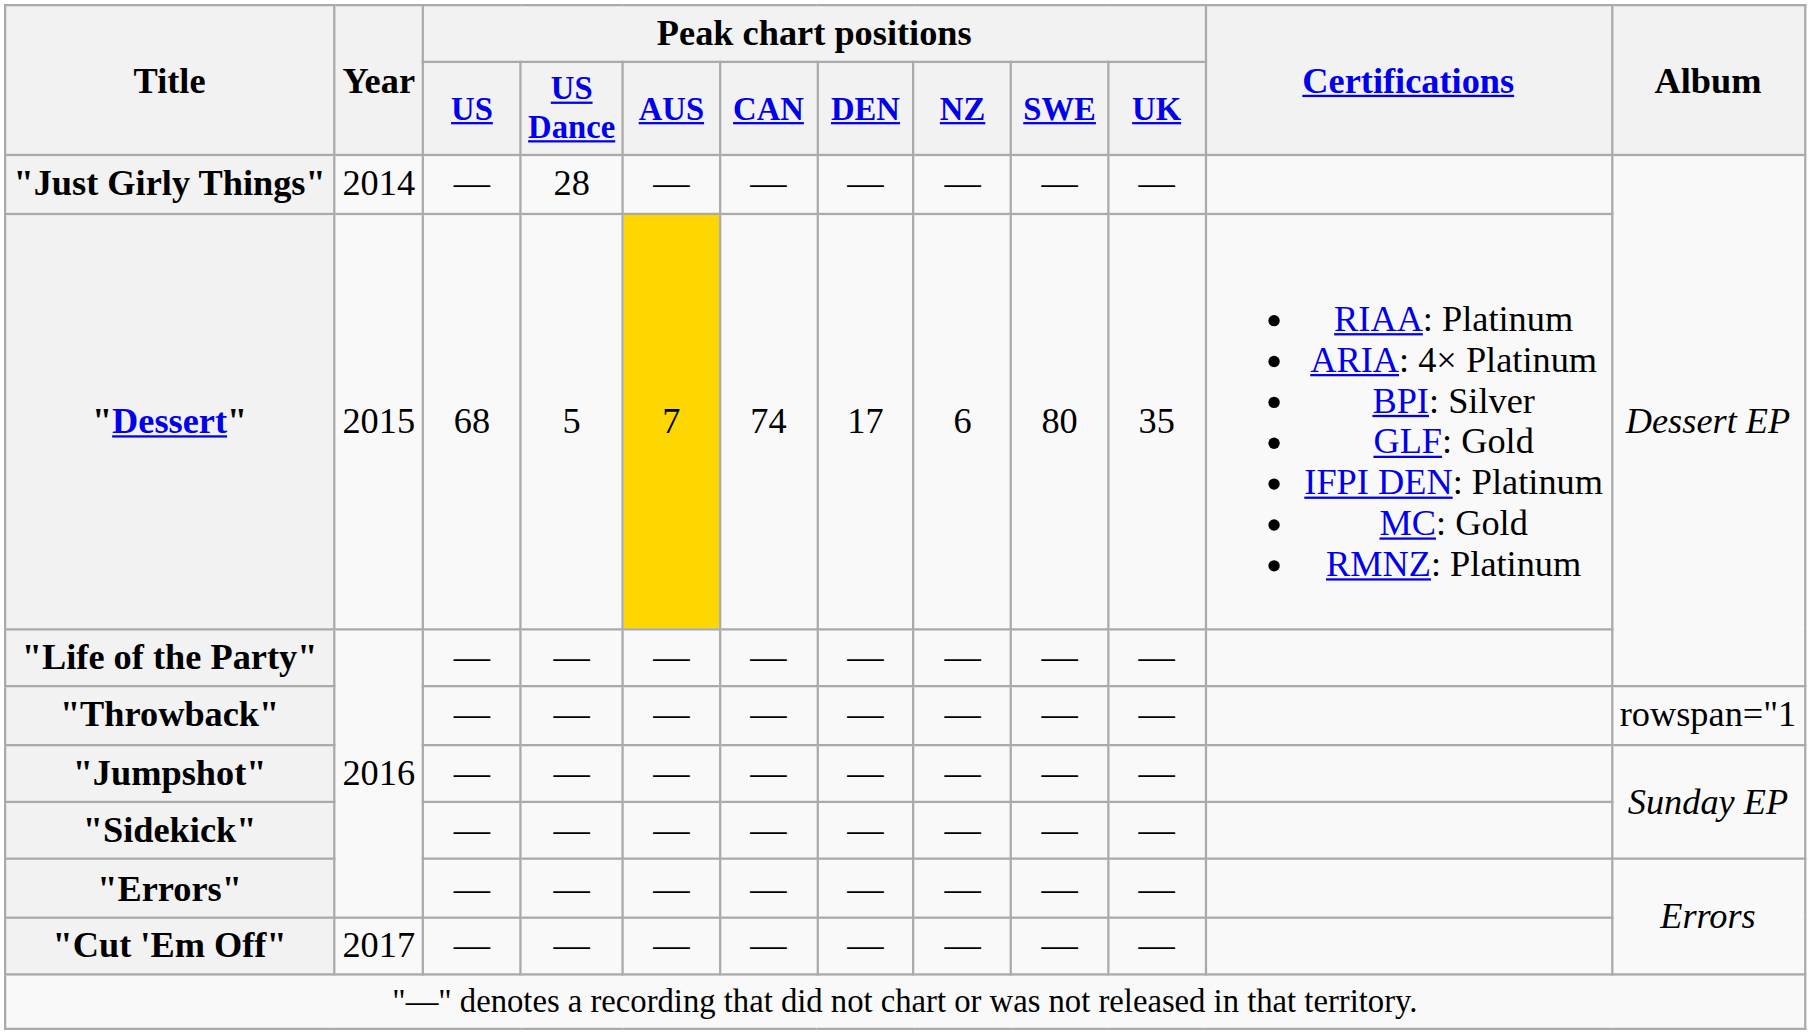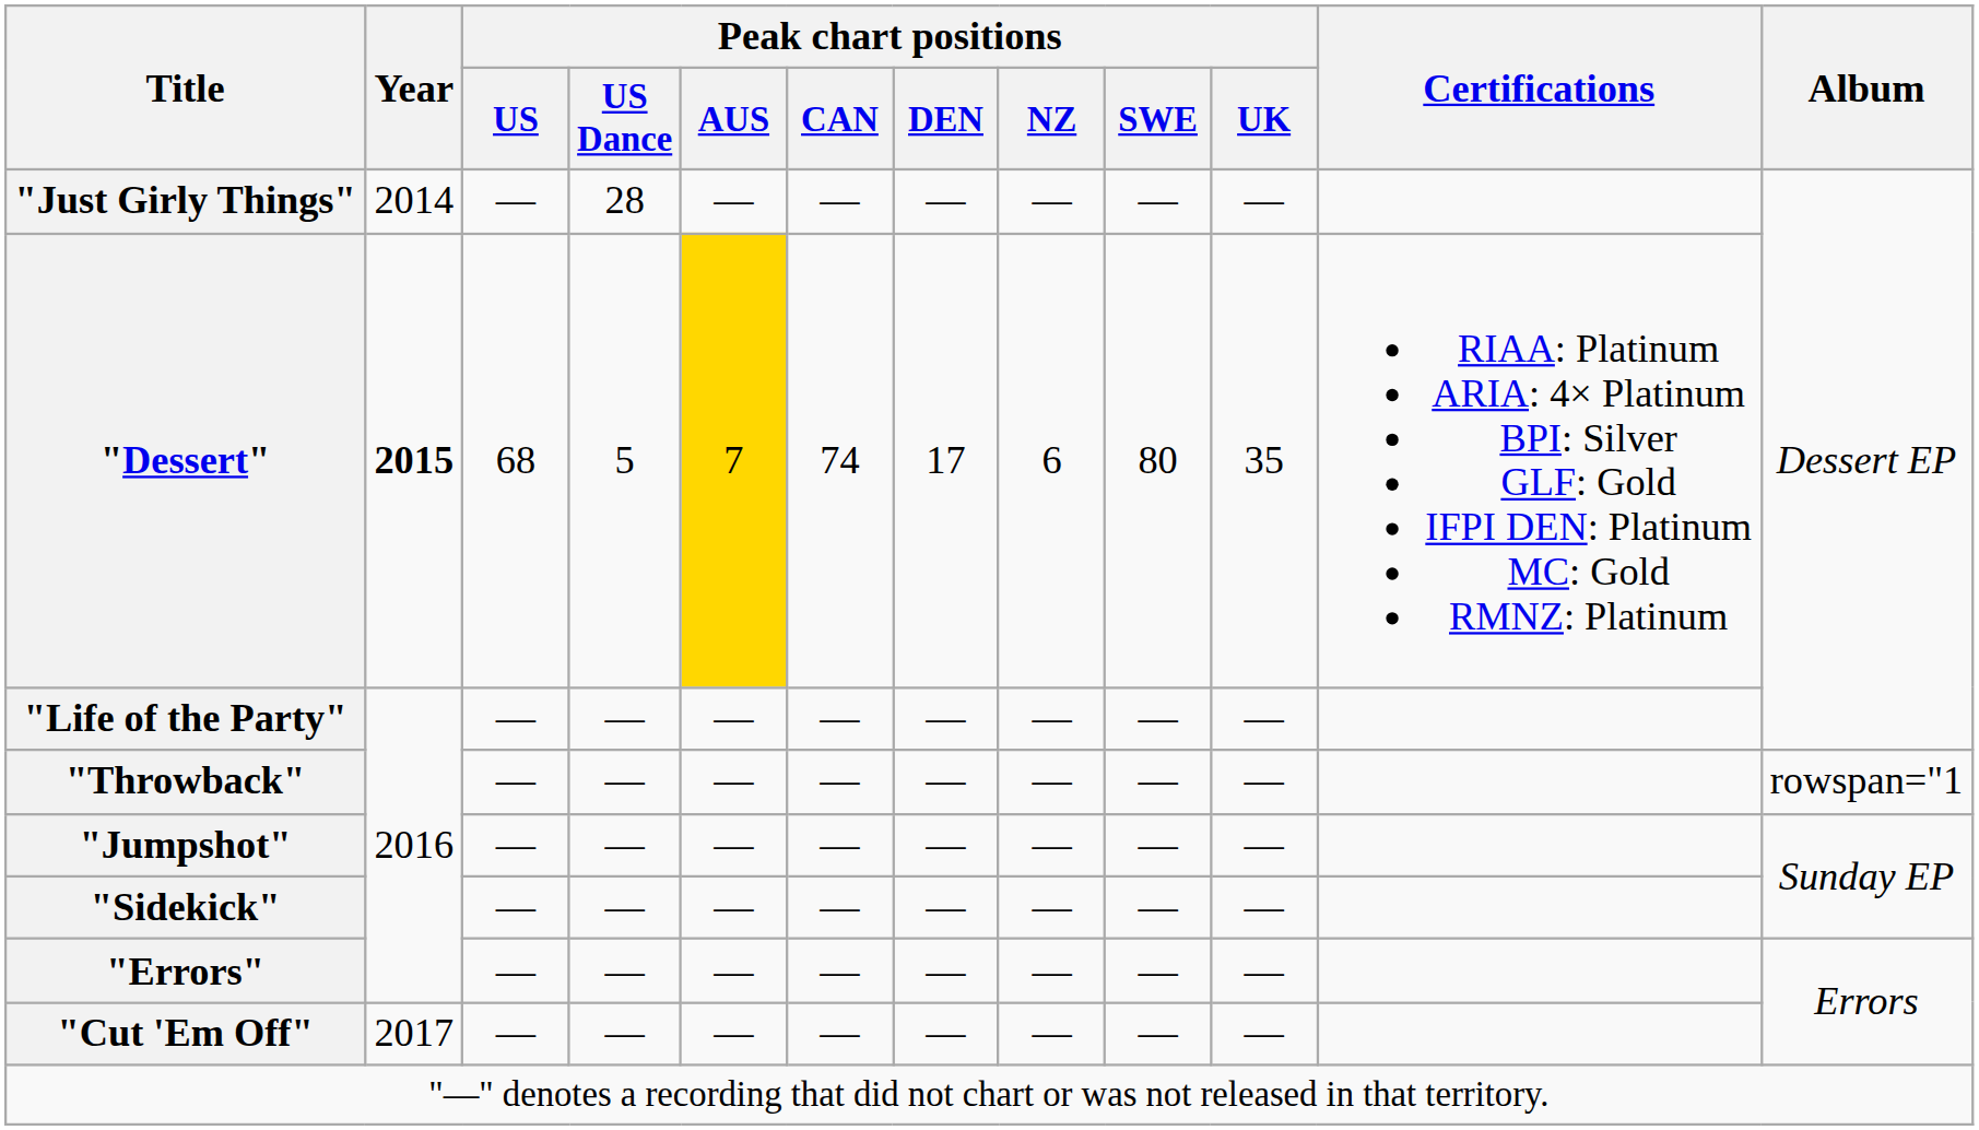"Dessert" | Year: normal -> bold
